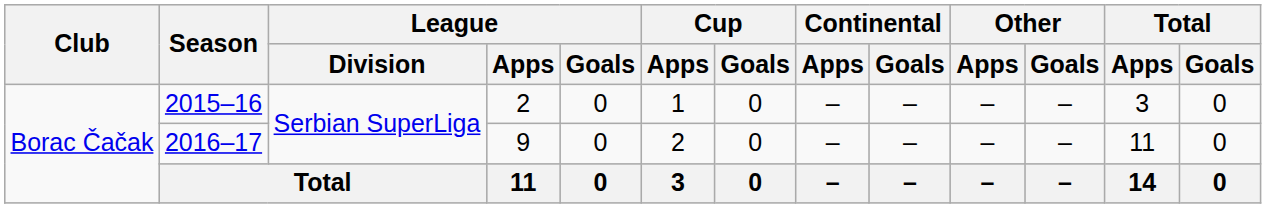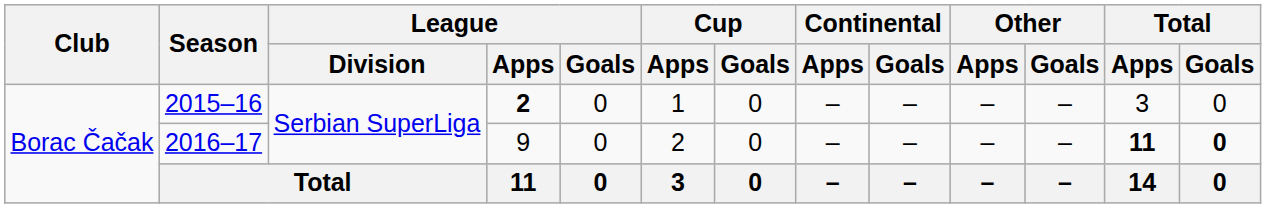2015–16 | League / Apps: normal -> bold
2016–17 | Total / Apps: normal -> bold
2016–17 | Total / Goals: normal -> bold
